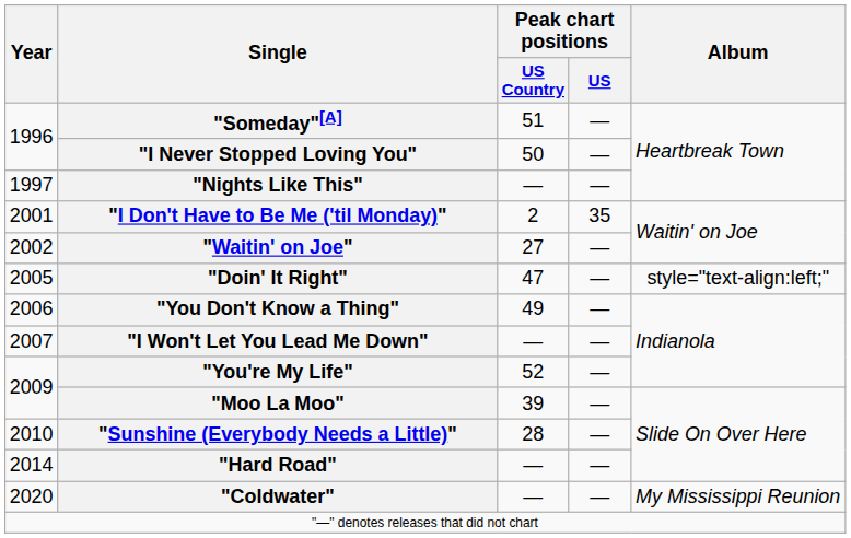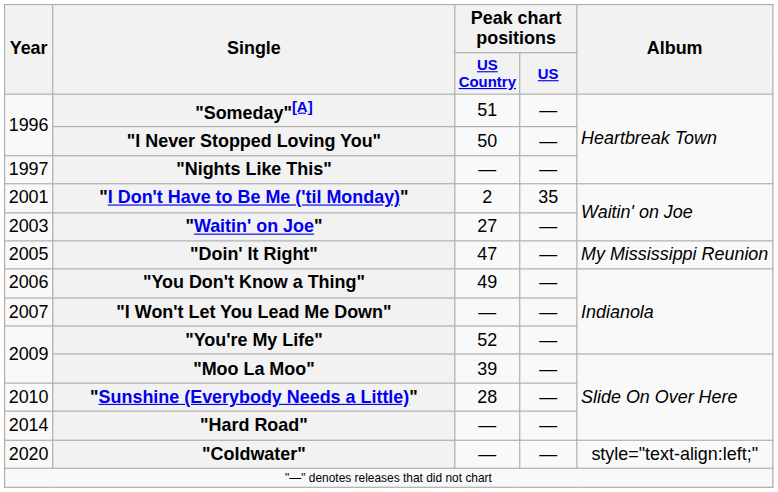"Waitin' on Joe" | Year: 2002 -> 2003
"Doin' It Right" | Album: style="text-align:left;" -> My Mississippi Reunion
"Coldwater" | Album: My Mississippi Reunion -> style="text-align:left;"
